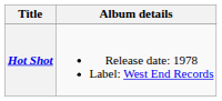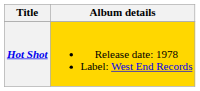Hot Shot | Album details: no background -> gold background
